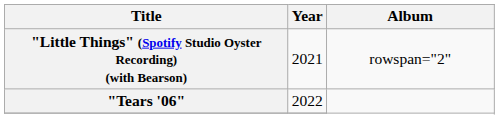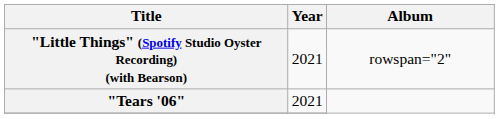"Tears '06" | Year: 2022 -> 2021
